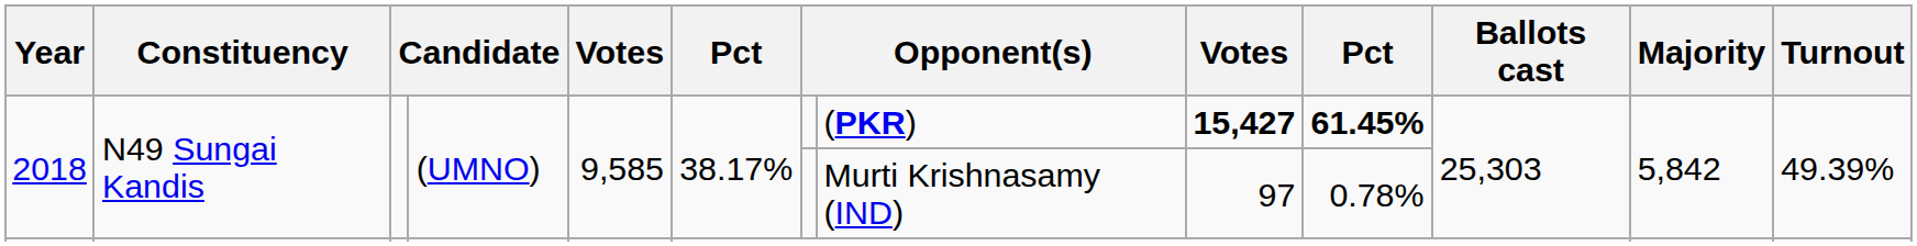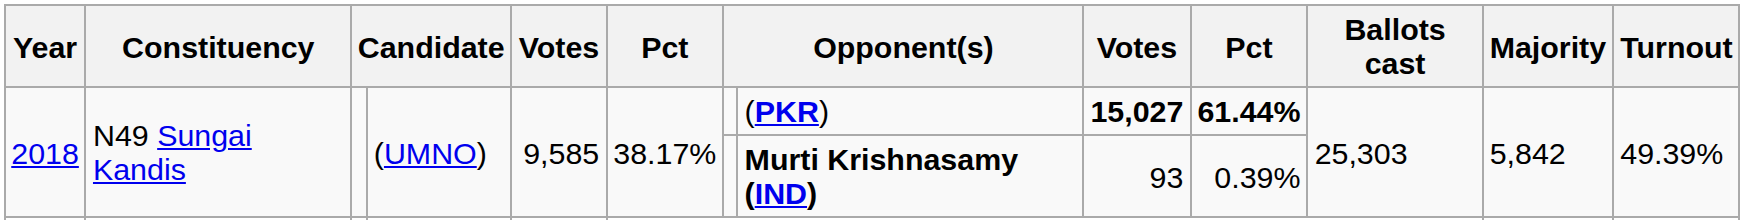row 2 | column 9: 15,427 -> 15,027
row 2 | column 10: 61.45% -> 61.44%
row 3 | column 8: normal -> bold
row 3 | column 9: 97 -> 93
row 3 | column 10: 0.78% -> 0.39%
